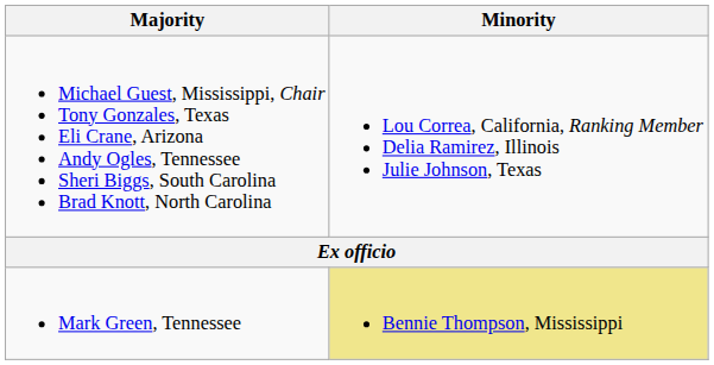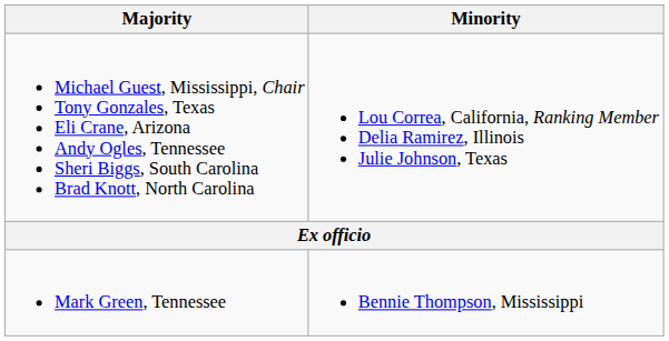Mark Green, Tennessee | Minority: khaki background -> no background
